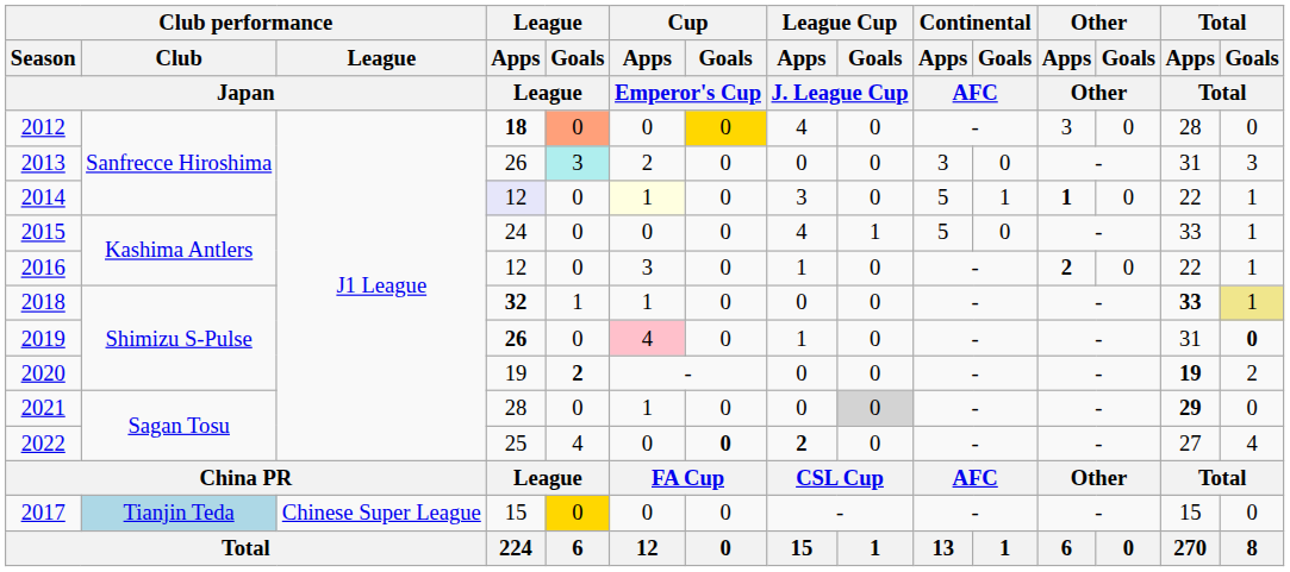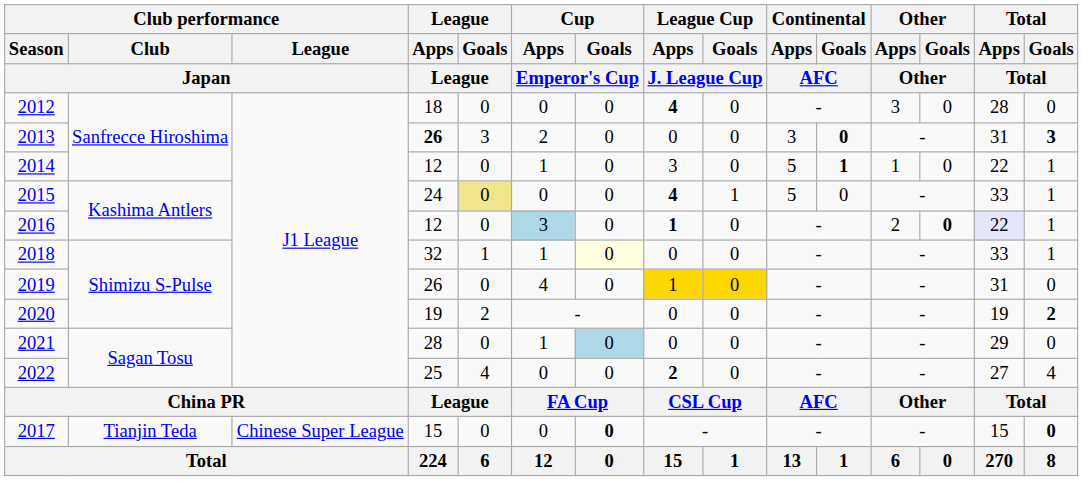2012 | League / Apps / League: bold -> normal
2012 | League / Goals / League: lightsalmon background -> no background
2012 | Cup / Goals / Emperor's Cup: gold background -> no background
2012 | League Cup / Apps / J. League Cup: normal -> bold
2013 | League / Apps / League: normal -> bold
2013 | League / Goals / League: paleturquoise background -> no background
2013 | Continental / Goals / AFC: normal -> bold
2013 | Total / Goals / Total: normal -> bold
2014 | League / Apps / League: lavender background -> no background
2014 | Cup / Apps / Emperor's Cup: lightyellow background -> no background
2014 | Continental / Goals / AFC: normal -> bold
2014 | Other / Apps / Other: bold -> normal
2015 | League / Goals / League: no background -> khaki background
2015 | League Cup / Apps / J. League Cup: normal -> bold
2016 | Cup / Apps / Emperor's Cup: no background -> lightblue background
2016 | League Cup / Apps / J. League Cup: normal -> bold
2016 | Other / Apps / Other: bold -> normal
2016 | Other / Goals / Other: normal -> bold
2016 | Total / Apps / Total: no background -> lavender background
2018 | League / Apps / League: bold -> normal
2018 | Cup / Goals / Emperor's Cup: no background -> lightyellow background
2018 | Total / Apps / Total: bold -> normal
2018 | Total / Goals / Total: khaki background -> no background
2019 | League / Apps / League: bold -> normal
2019 | Cup / Apps / Emperor's Cup: pink background -> no background
2019 | League Cup / Apps / J. League Cup: no background -> gold background
2019 | League Cup / Goals / J. League Cup: no background -> gold background
2019 | Total / Goals / Total: bold -> normal
2020 | League / Goals / League: bold -> normal
2020 | Total / Apps / Total: bold -> normal
2020 | Total / Goals / Total: normal -> bold
2021 | Cup / Goals / Emperor's Cup: no background -> lightblue background
2021 | League Cup / Goals / J. League Cup: lightgrey background -> no background
2021 | Total / Apps / Total: bold -> normal
2022 | Cup / Goals / Emperor's Cup: bold -> normal
2017 | Club performance / Club / Japan: lightblue background -> no background
2017 | League / Goals / League: gold background -> no background
2017 | Cup / Goals / Emperor's Cup: normal -> bold
2017 | Total / Goals / Total: normal -> bold
